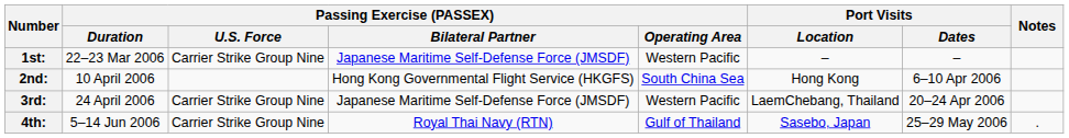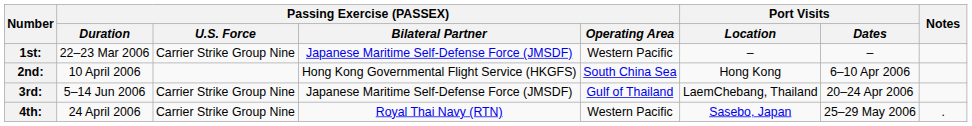3rd: | Passing Exercise (PASSEX) / Duration: 24 April 2006 -> 5–14 Jun 2006
3rd: | Passing Exercise (PASSEX) / Operating Area: Western Pacific -> Gulf of Thailand
4th: | Passing Exercise (PASSEX) / Duration: 5–14 Jun 2006 -> 24 April 2006
4th: | Passing Exercise (PASSEX) / Operating Area: Gulf of Thailand -> Western Pacific
